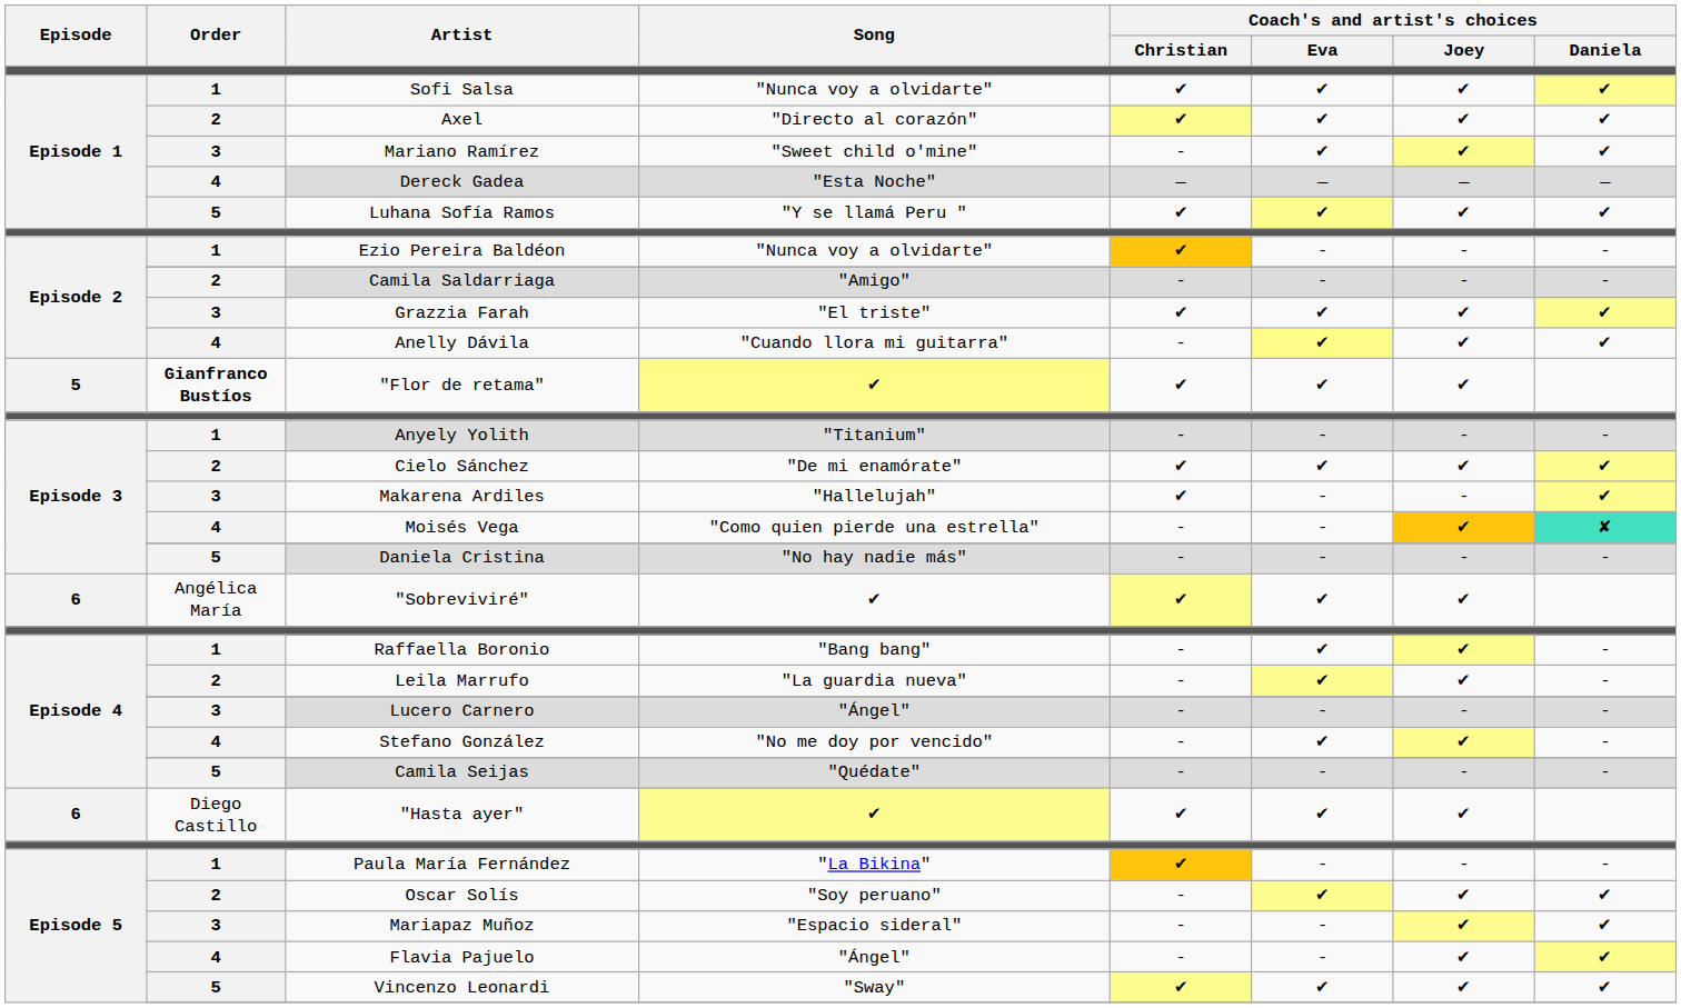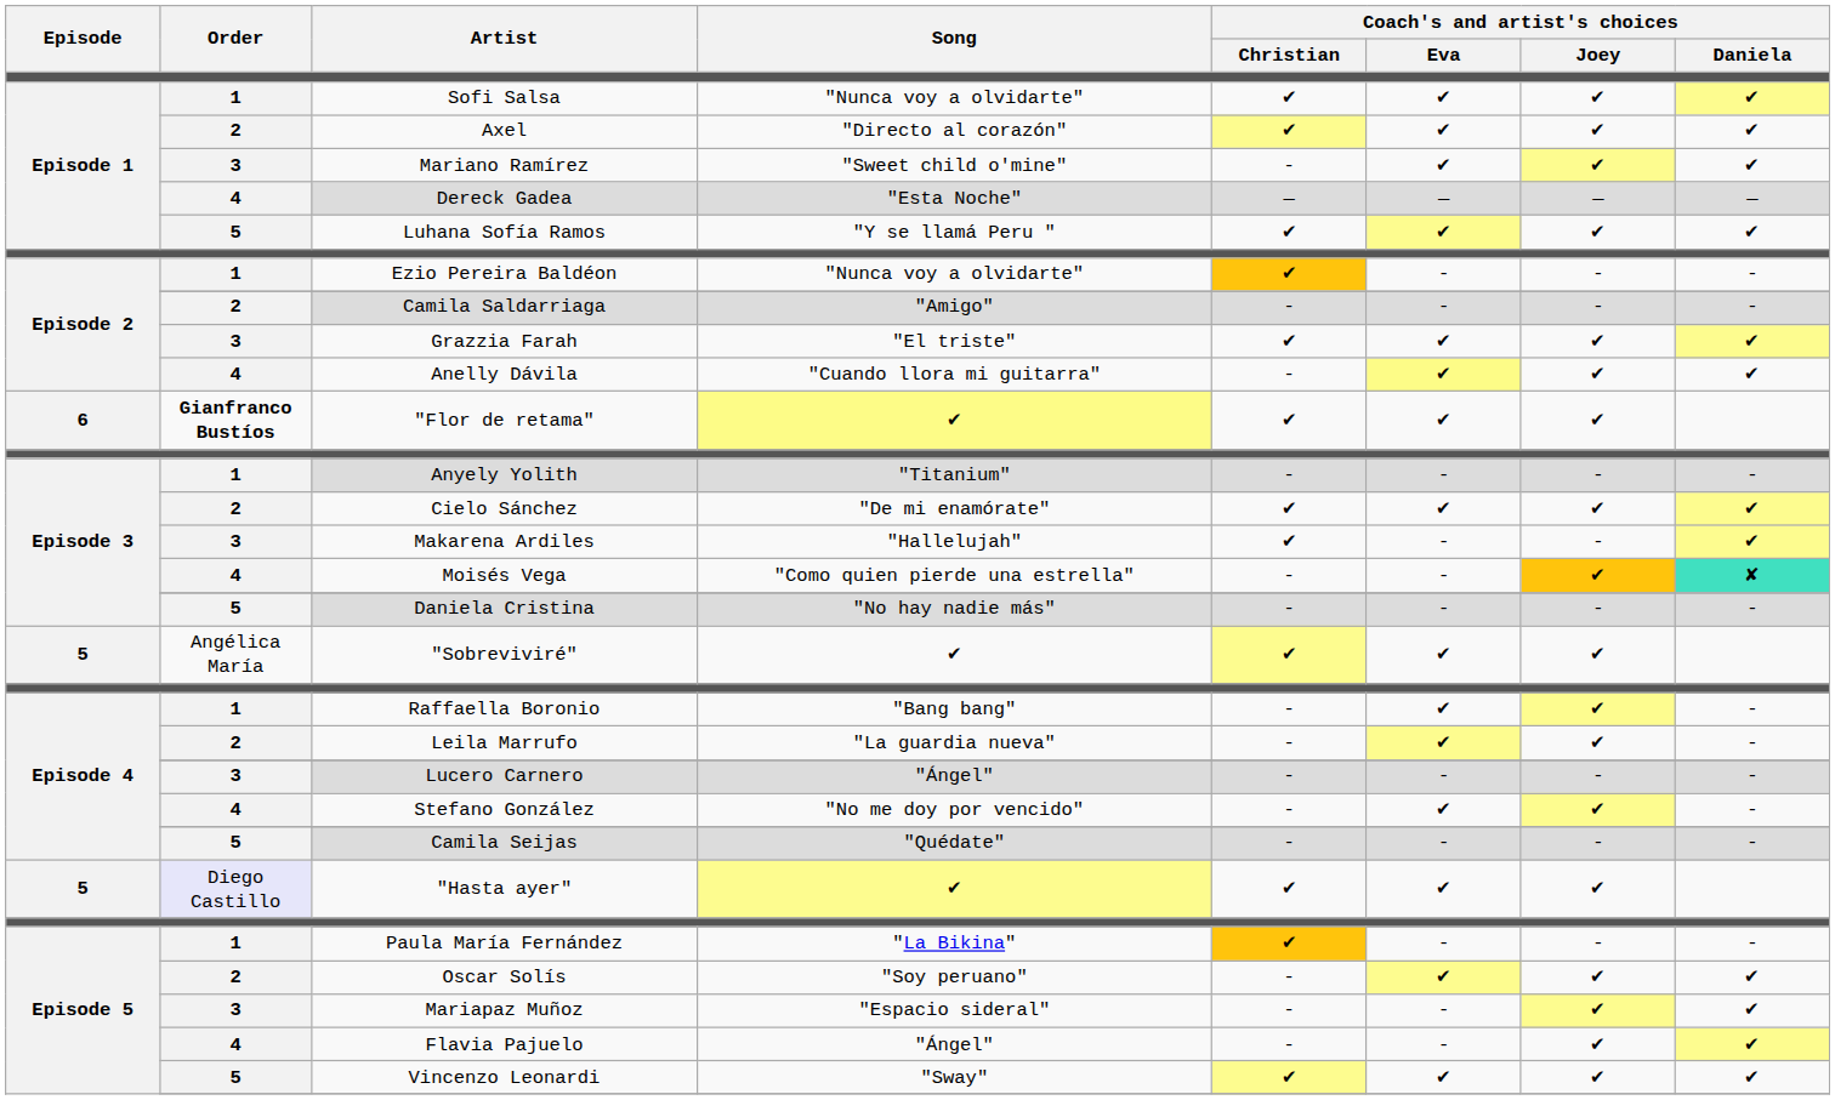"Flor de retama" | Episode: 5 -> 6
"Sobreviviré" | Episode: 6 -> 5
"Hasta ayer" | Episode: 6 -> 5
"Hasta ayer" | Order: no background -> lavender background
